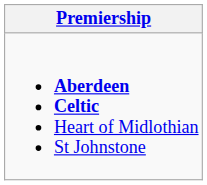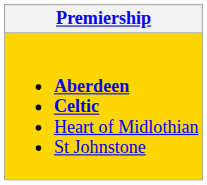row 2 | column 1: no background -> gold background
